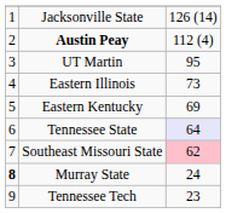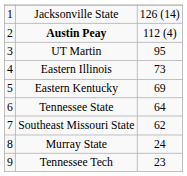Tennessee State | column 3: lavender background -> no background
Southeast Missouri State | column 3: pink background -> no background
Murray State | column 1: bold -> normal
